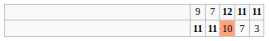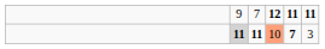row 2 | column 2: no background -> lightgrey background
row 2 | column 5: normal -> bold
